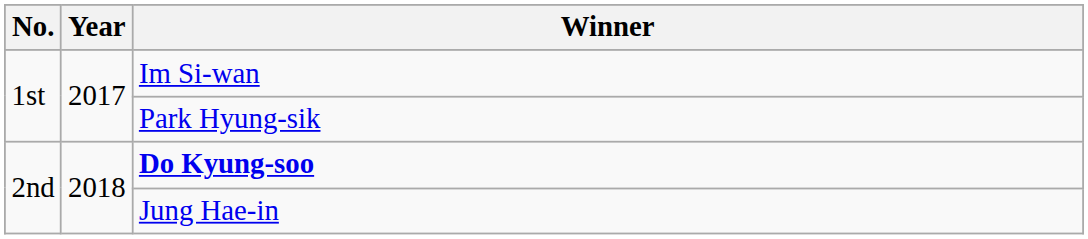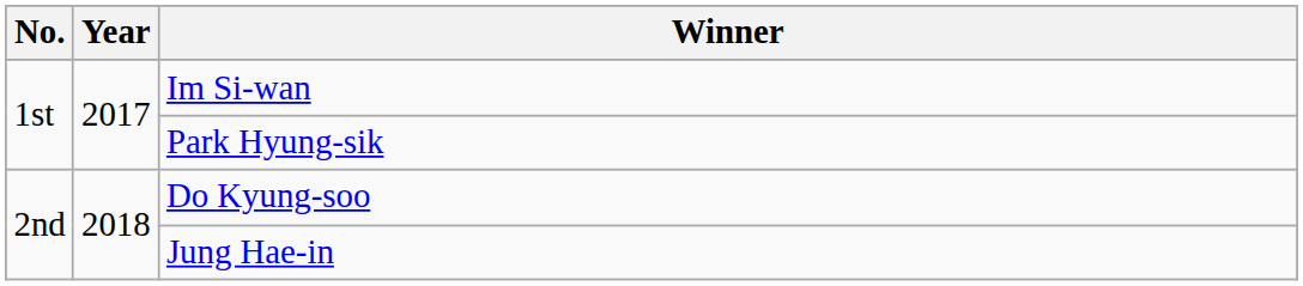Do Kyung-soo | Winner: bold -> normal
